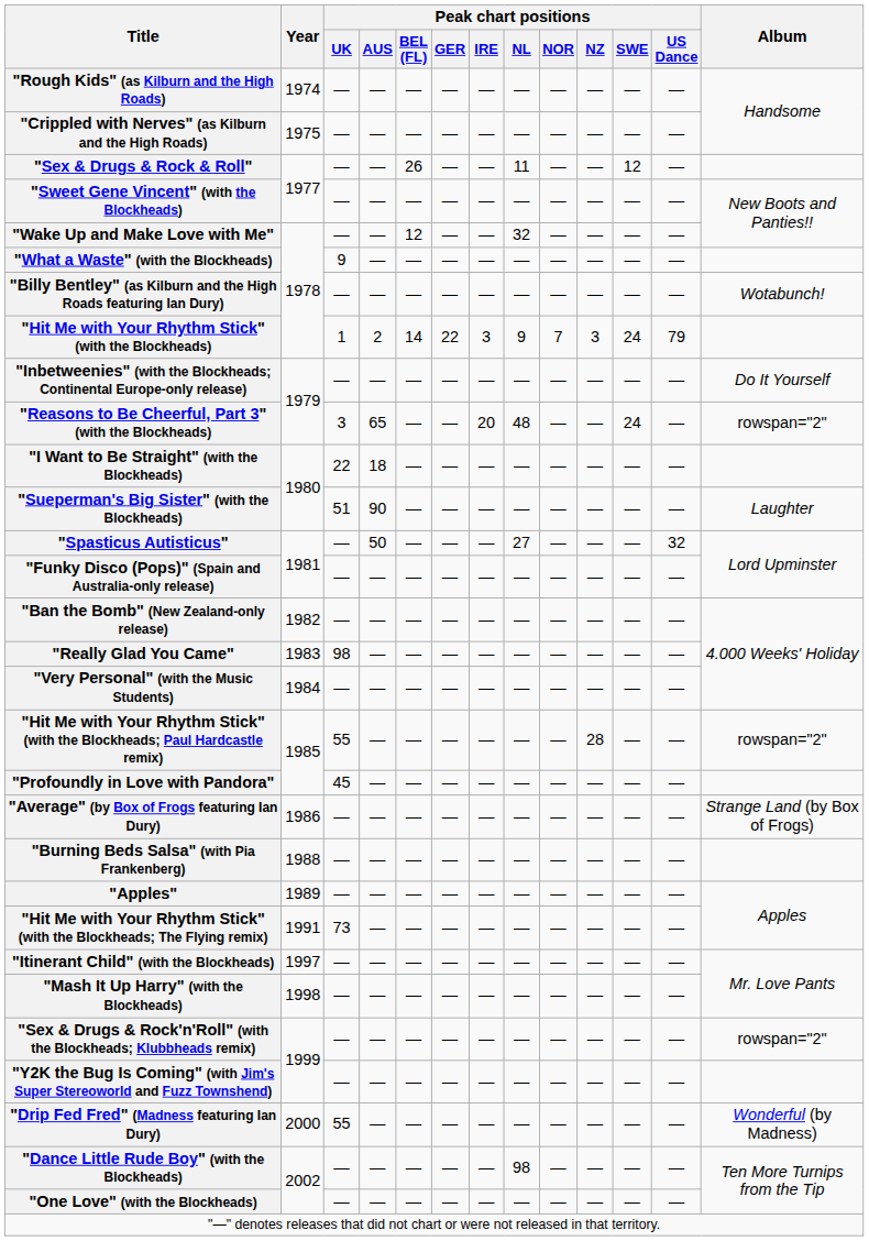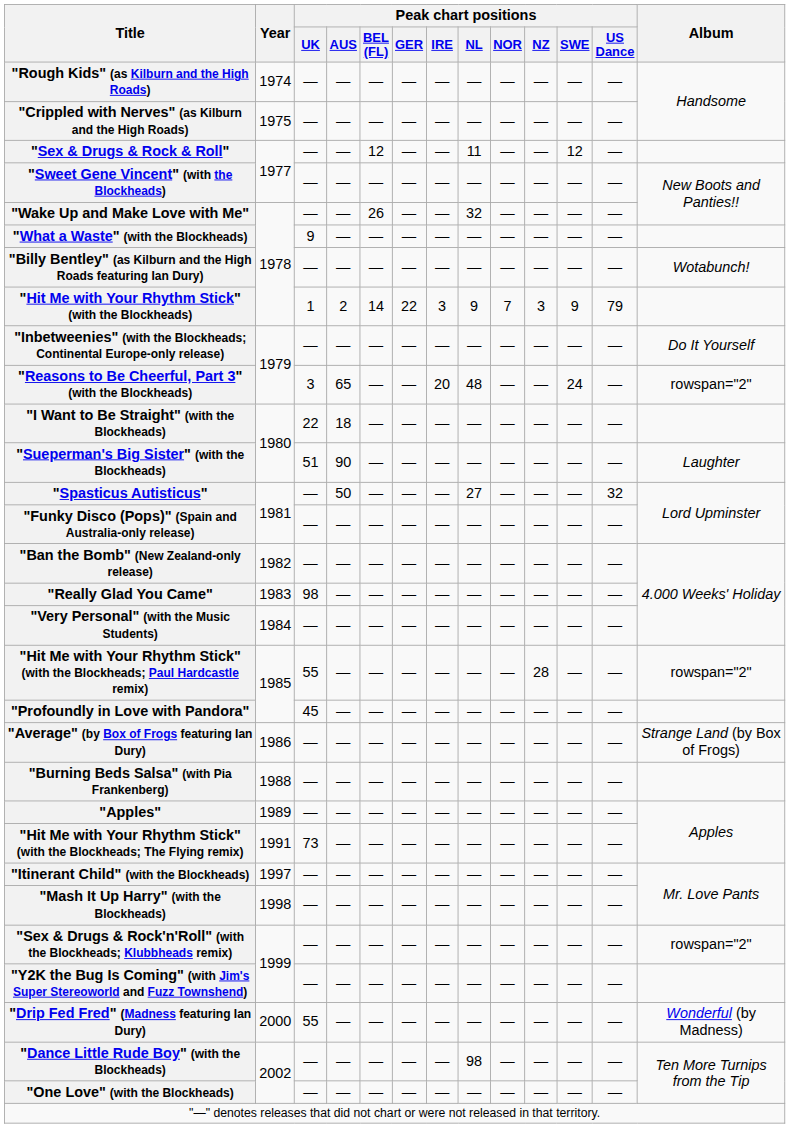"Sex & Drugs & Rock & Roll" | Peak chart positions / BEL (FL): 26 -> 12
"Wake Up and Make Love with Me" | Peak chart positions / BEL (FL): 12 -> 26
"Hit Me with Your Rhythm Stick" (with the Blockheads) | Peak chart positions / SWE: 24 -> 9
